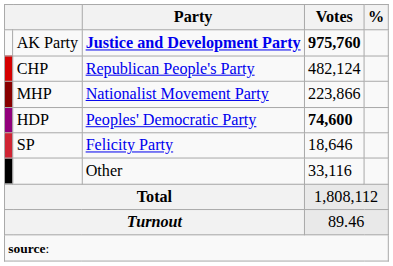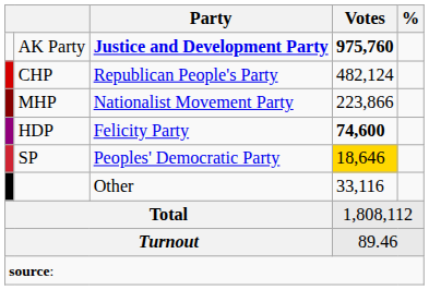HDP | Party: Peoples' Democratic Party -> Felicity Party
SP | Party: Felicity Party -> Peoples' Democratic Party
SP | Votes: no background -> gold background
